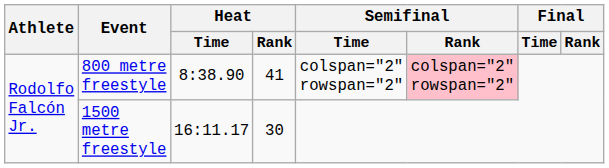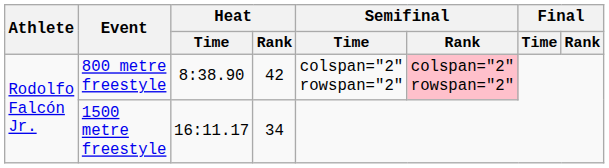800 metre freestyle | Heat / Rank: 41 -> 42
1500 metre freestyle | Heat / Rank: 30 -> 34
